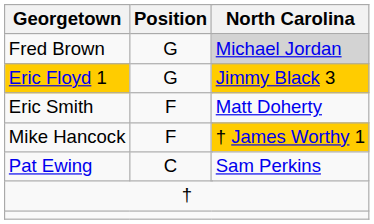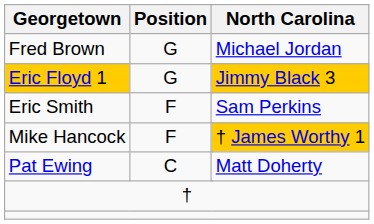Fred Brown | North Carolina: lightgrey background -> no background
Eric Smith | North Carolina: Matt Doherty -> Sam Perkins
Pat Ewing | North Carolina: Sam Perkins -> Matt Doherty
